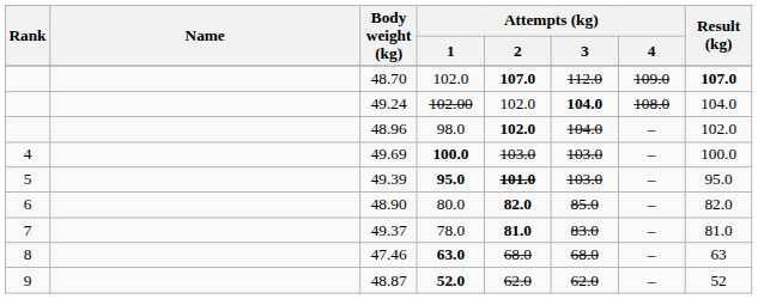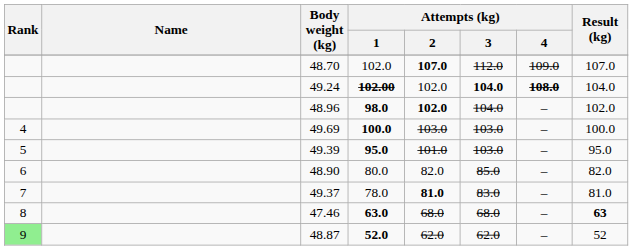48.70 | Result (kg): bold -> normal
49.24 | Attempts (kg) / 1: normal -> bold
49.24 | Attempts (kg) / 4: normal -> bold
48.96 | Attempts (kg) / 1: normal -> bold
49.39 | Attempts (kg) / 2: bold -> normal
48.90 | Attempts (kg) / 2: bold -> normal
47.46 | Result (kg): normal -> bold
48.87 | Rank: no background -> lightgreen background
